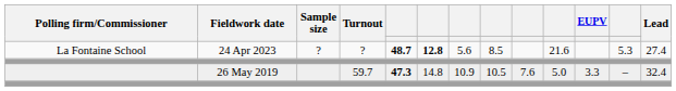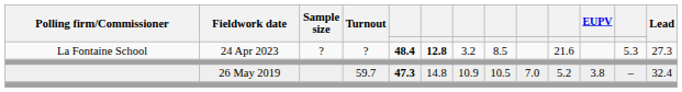24 Apr 2023 | column 5: 48.7 -> 48.4
24 Apr 2023 | column 7: 5.6 -> 3.2
24 Apr 2023 | Lead: 27.4 -> 27.3
26 May 2019 | column 9: 7.6 -> 7.0
26 May 2019 | column 10: 5.0 -> 5.2
26 May 2019 | EUPV: 3.3 -> 3.8
